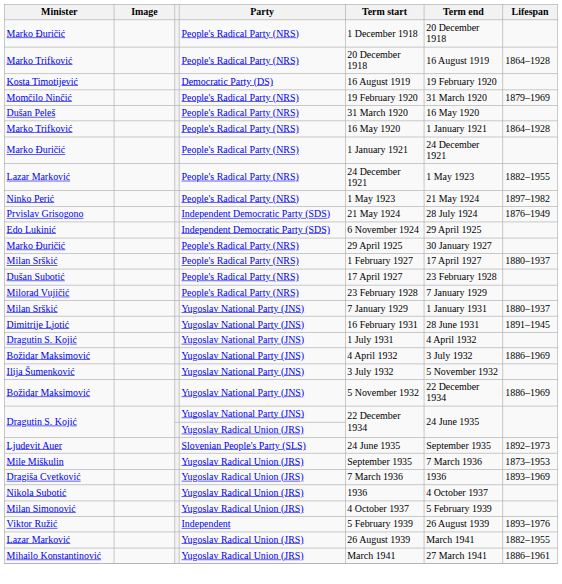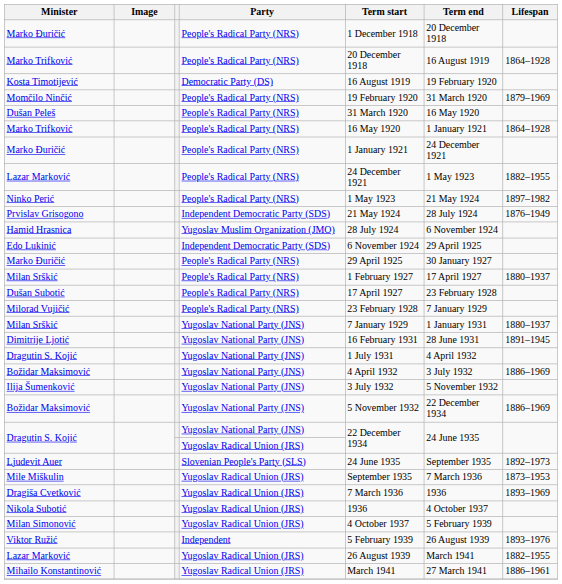+ row: Hamid Hrasnica | Yugoslav Muslim Organization (JMO) | 28 July 1924 | 6 November 1924
